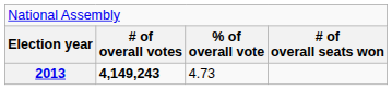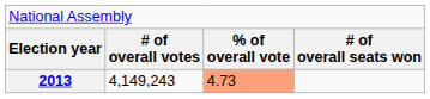2013 | column 2: bold -> normal
2013 | column 3: no background -> lightsalmon background
